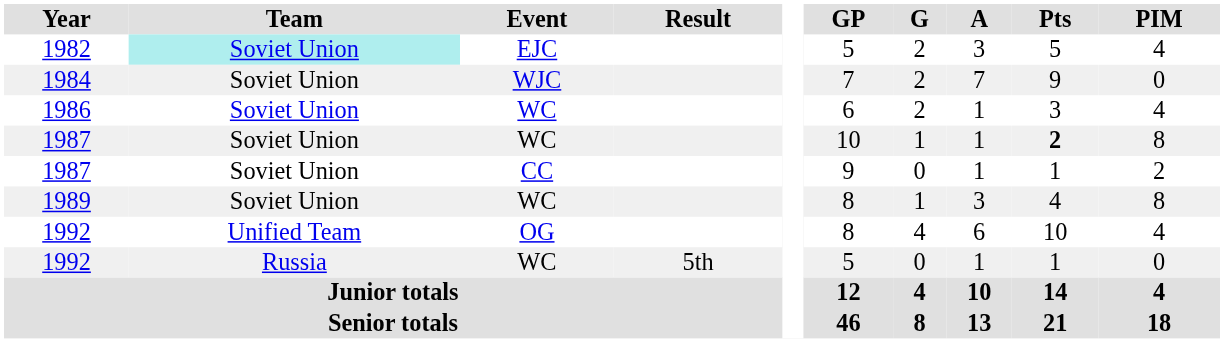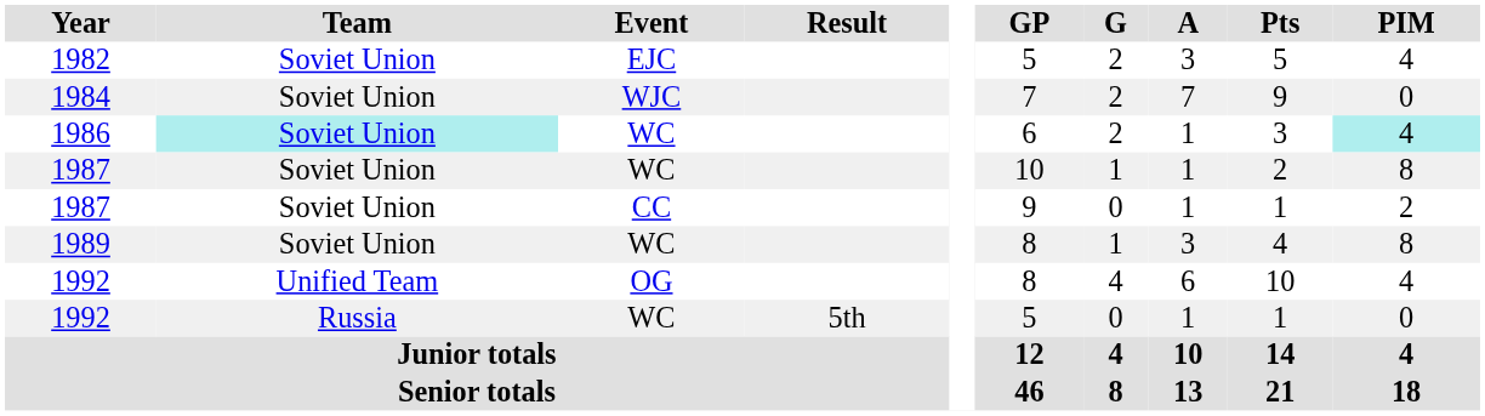1982 | Team: paleturquoise background -> no background
1986 | Team: no background -> paleturquoise background
1986 | PIM: no background -> paleturquoise background
1987 / WC | Pts: bold -> normal
